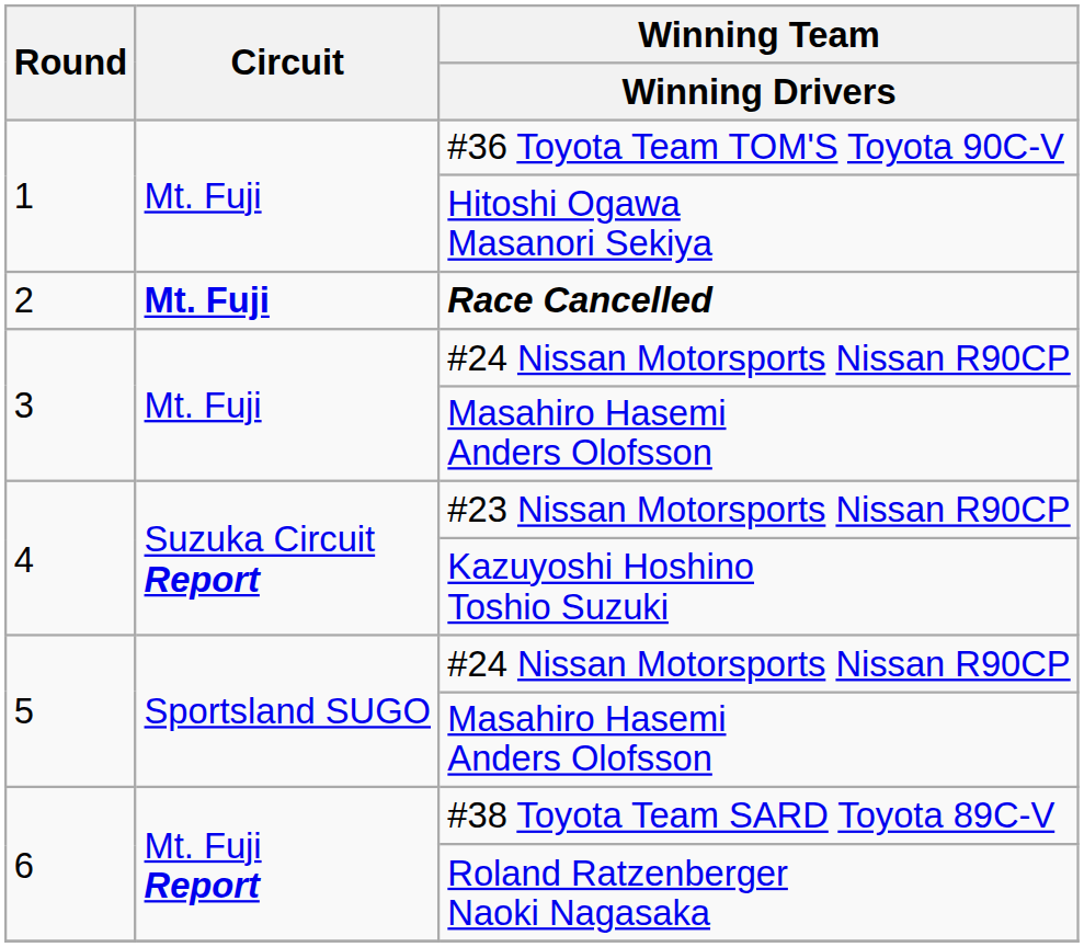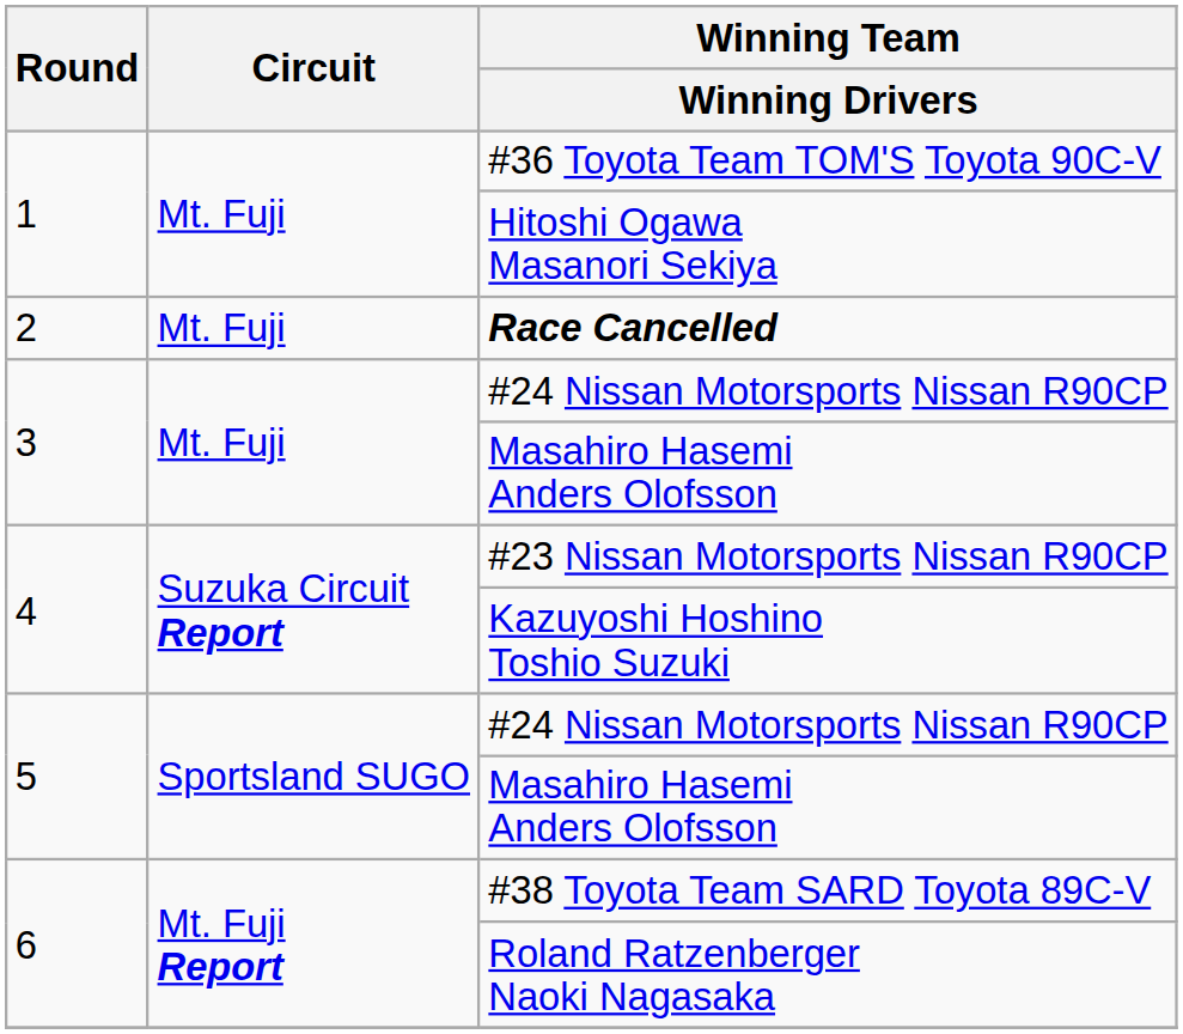Race Cancelled | Circuit: bold -> normal
